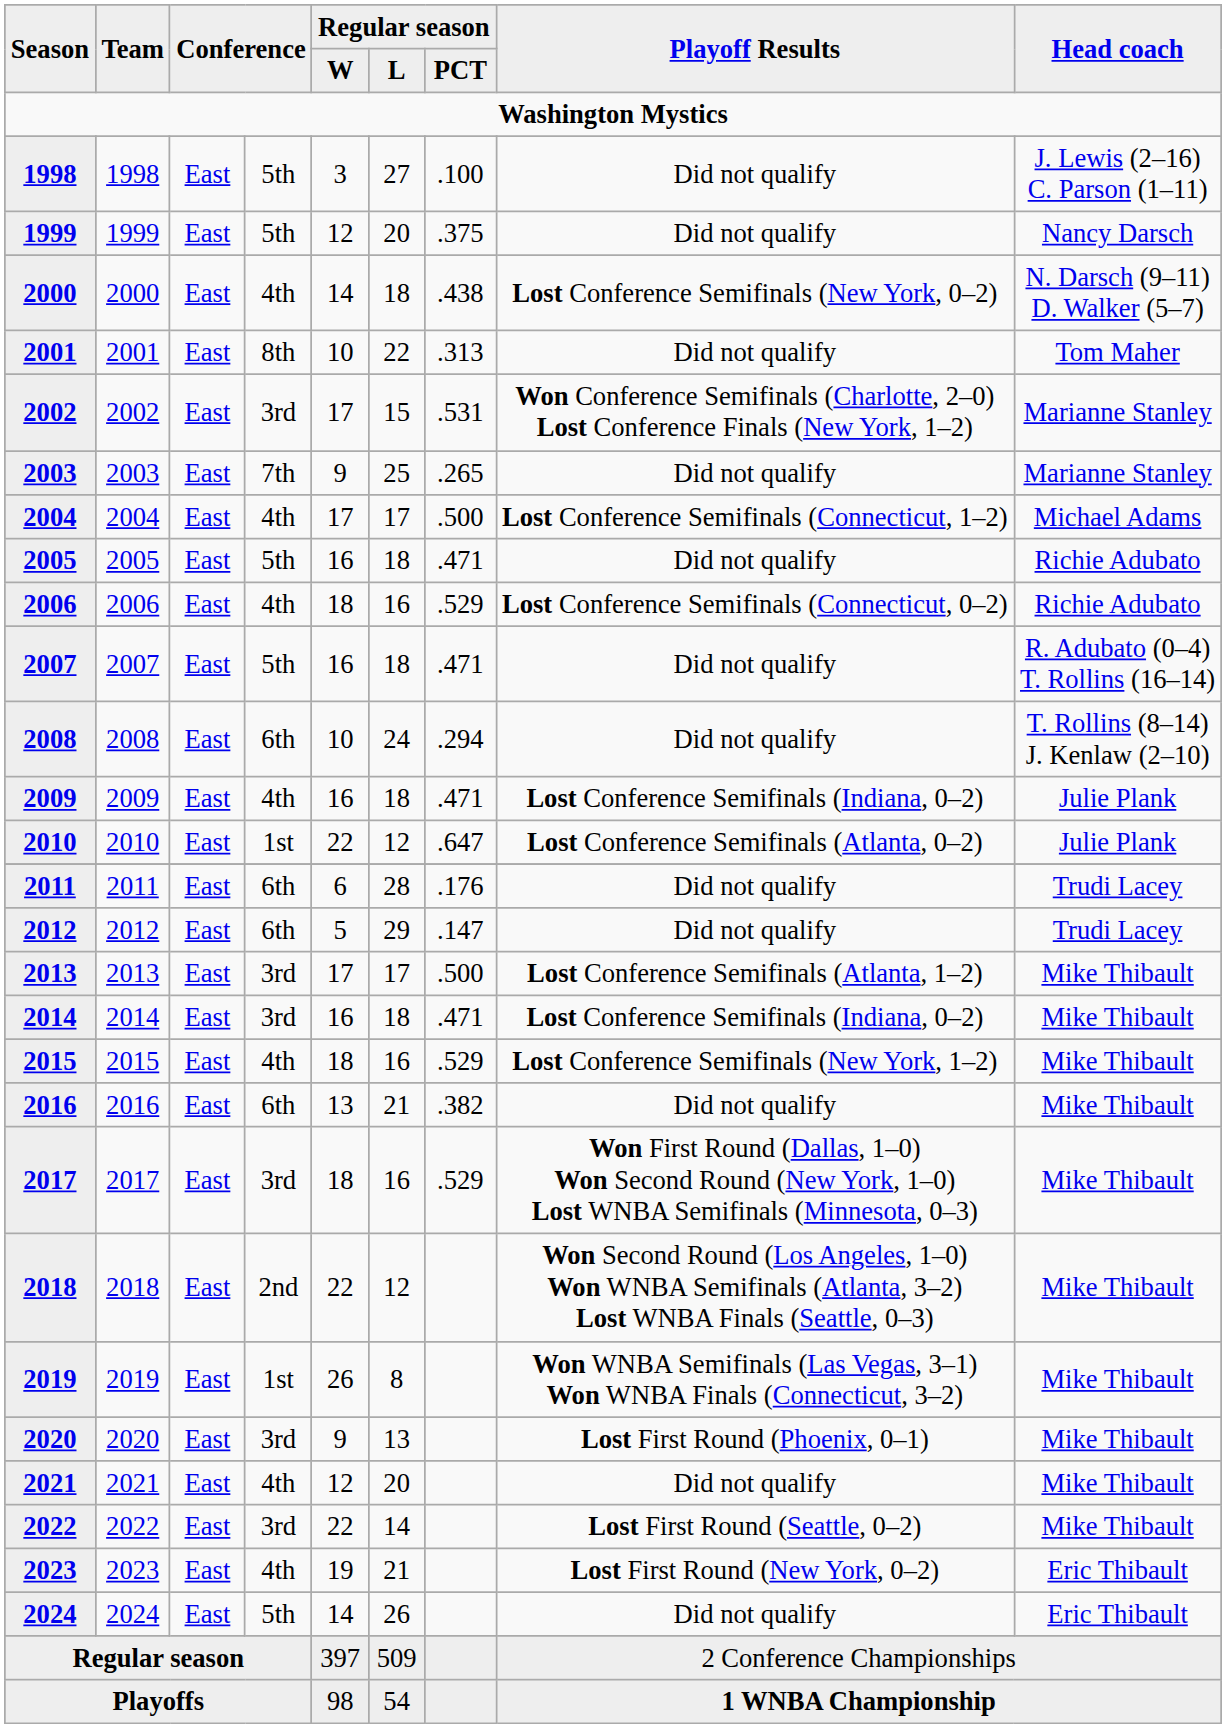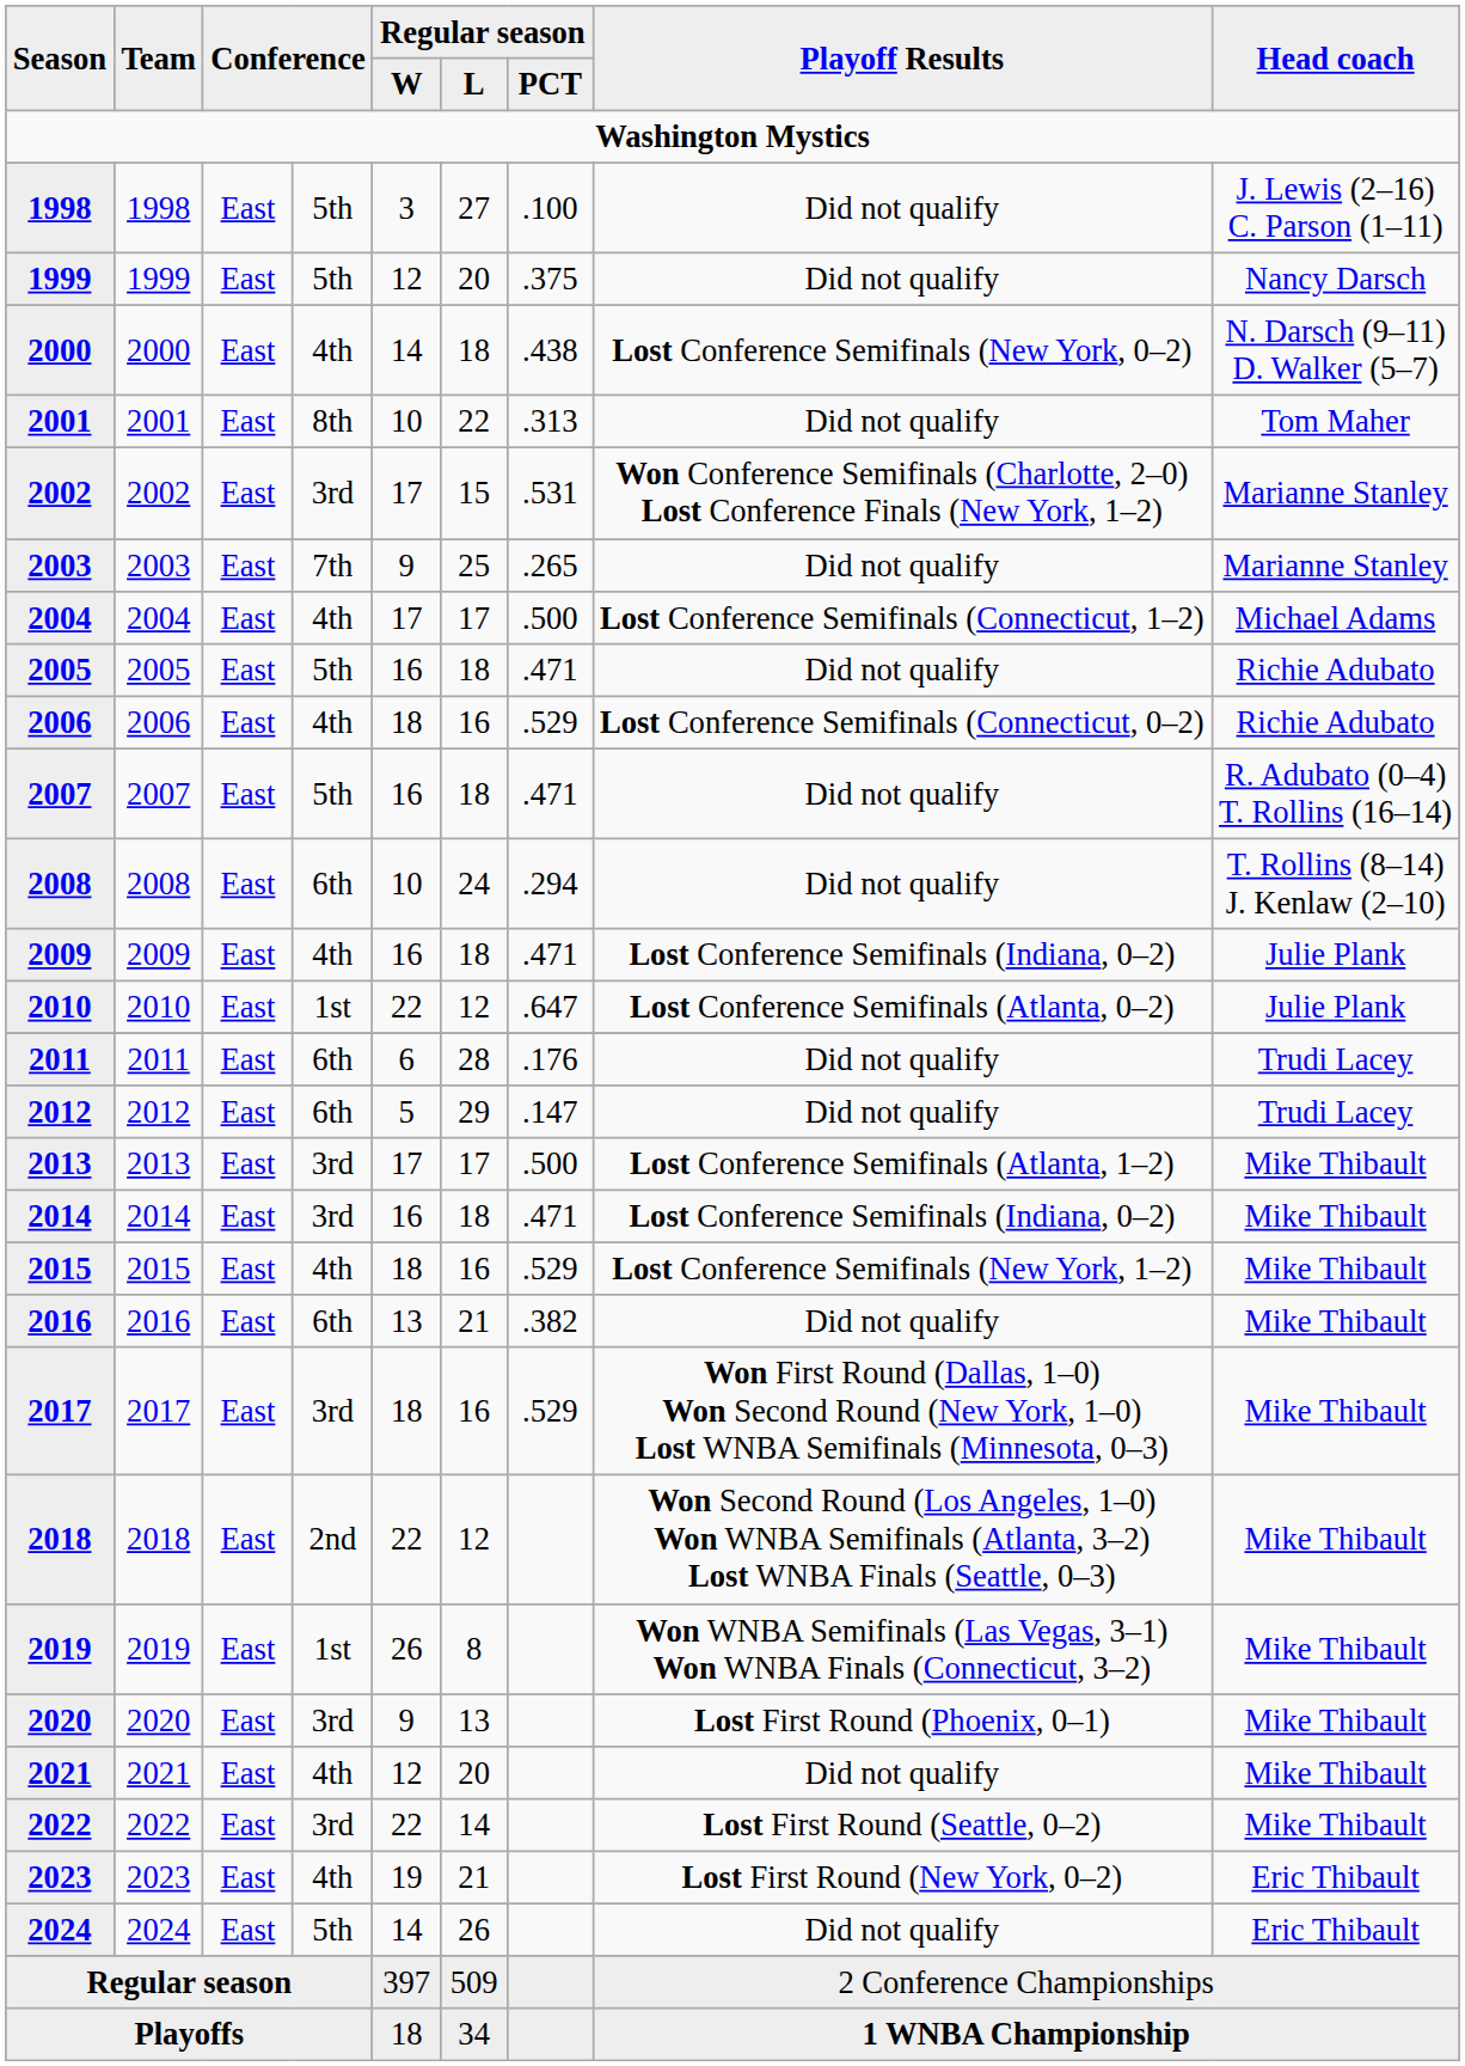Playoffs | Regular season / W: 98 -> 18
Playoffs | Regular season / L: 54 -> 34
